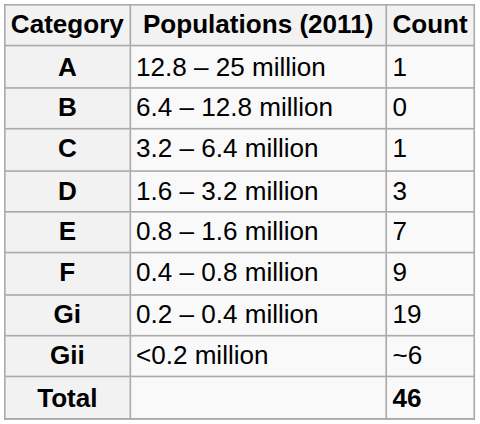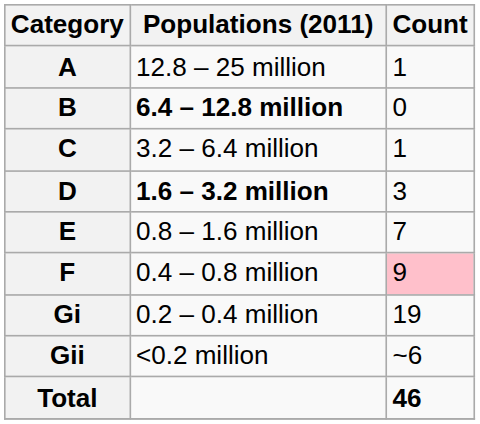B | Populations (2011): normal -> bold
D | Populations (2011): normal -> bold
F | Count: no background -> pink background
